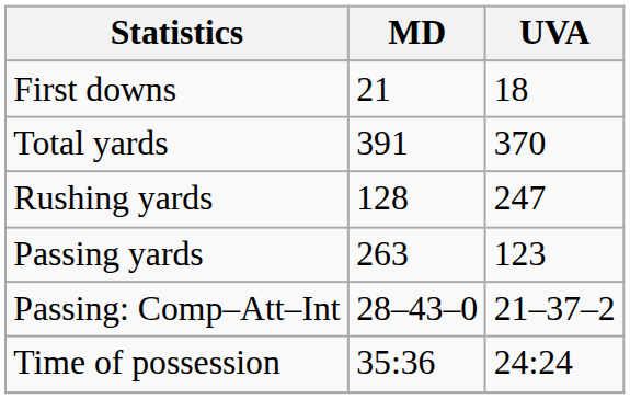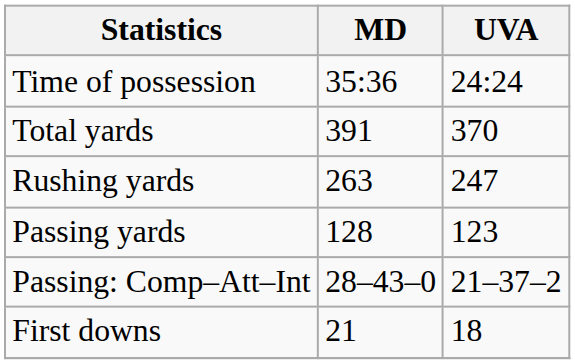rows swapped: First downs <-> Time of possession
Rushing yards | MD: 128 -> 263
Passing yards | MD: 263 -> 128
